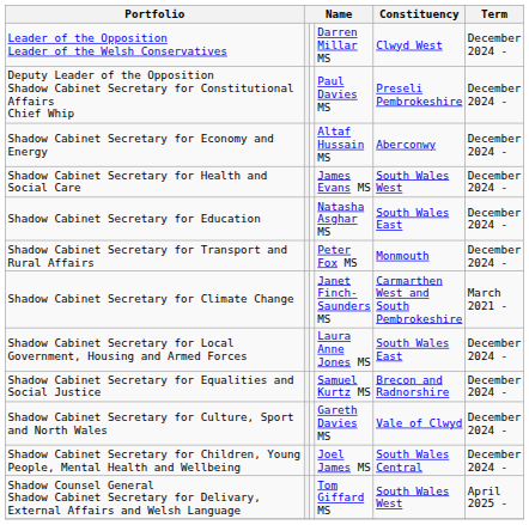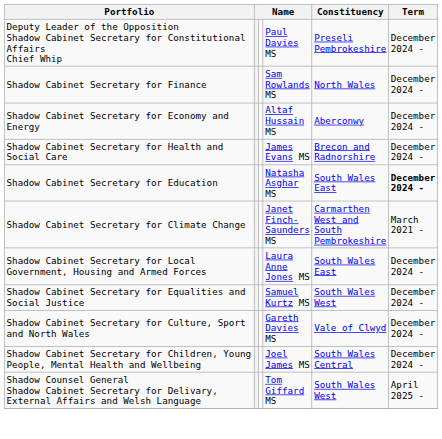- row: Leader of the Opposition Leader of the Welsh Conservatives | Darren Millar MS | Clwyd West | December 2024 -
+ row: Shadow Cabinet Secretary for Finance | Sam Rowlands MS | North Wales | December 2024 -
Shadow Cabinet Secretary for Health and Social Care | Constituency: South Wales West -> Brecon and Radnorshire
Shadow Cabinet Secretary for Education | Term: normal -> bold
- row: Shadow Cabinet Secretary for Transport and Rural Affairs | Peter Fox MS | Monmouth | December 2024 -
Shadow Cabinet Secretary for Equalities and Social Justice | Constituency: Brecon and Radnorshire -> South Wales West
